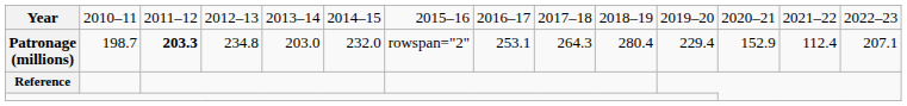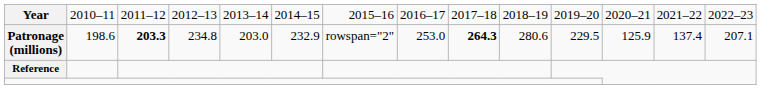Patronage (millions) | column 2: 198.7 -> 198.6
Patronage (millions) | column 6: 232.0 -> 232.9
Patronage (millions) | column 8: 253.1 -> 253.0
Patronage (millions) | column 9: normal -> bold
Patronage (millions) | column 10: 280.4 -> 280.6
Patronage (millions) | column 11: 229.4 -> 229.5
Patronage (millions) | column 12: 152.9 -> 125.9
Patronage (millions) | column 13: 112.4 -> 137.4
